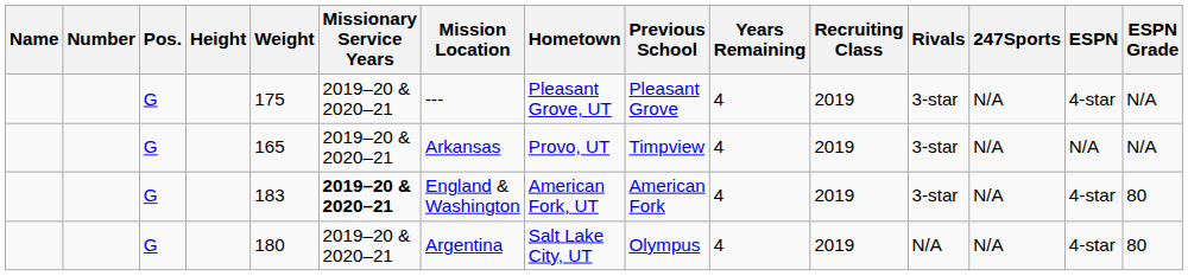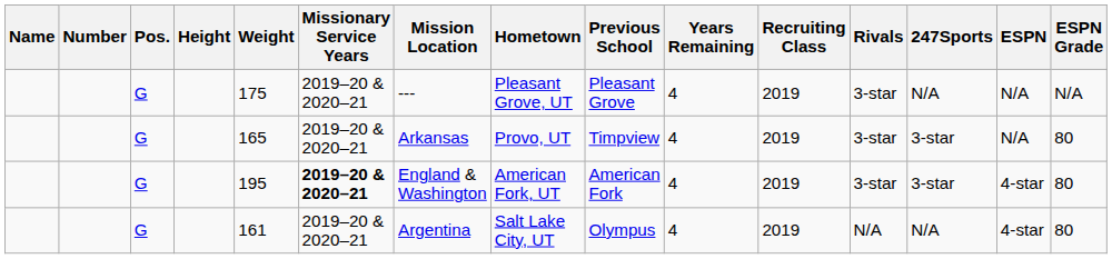row 2 | ESPN: 4-star -> N/A
row 3 | 247Sports: N/A -> 3-star
row 3 | ESPN Grade: N/A -> 80
row 4 | Weight: 183 -> 195
row 4 | 247Sports: N/A -> 3-star
row 5 | Weight: 180 -> 161
